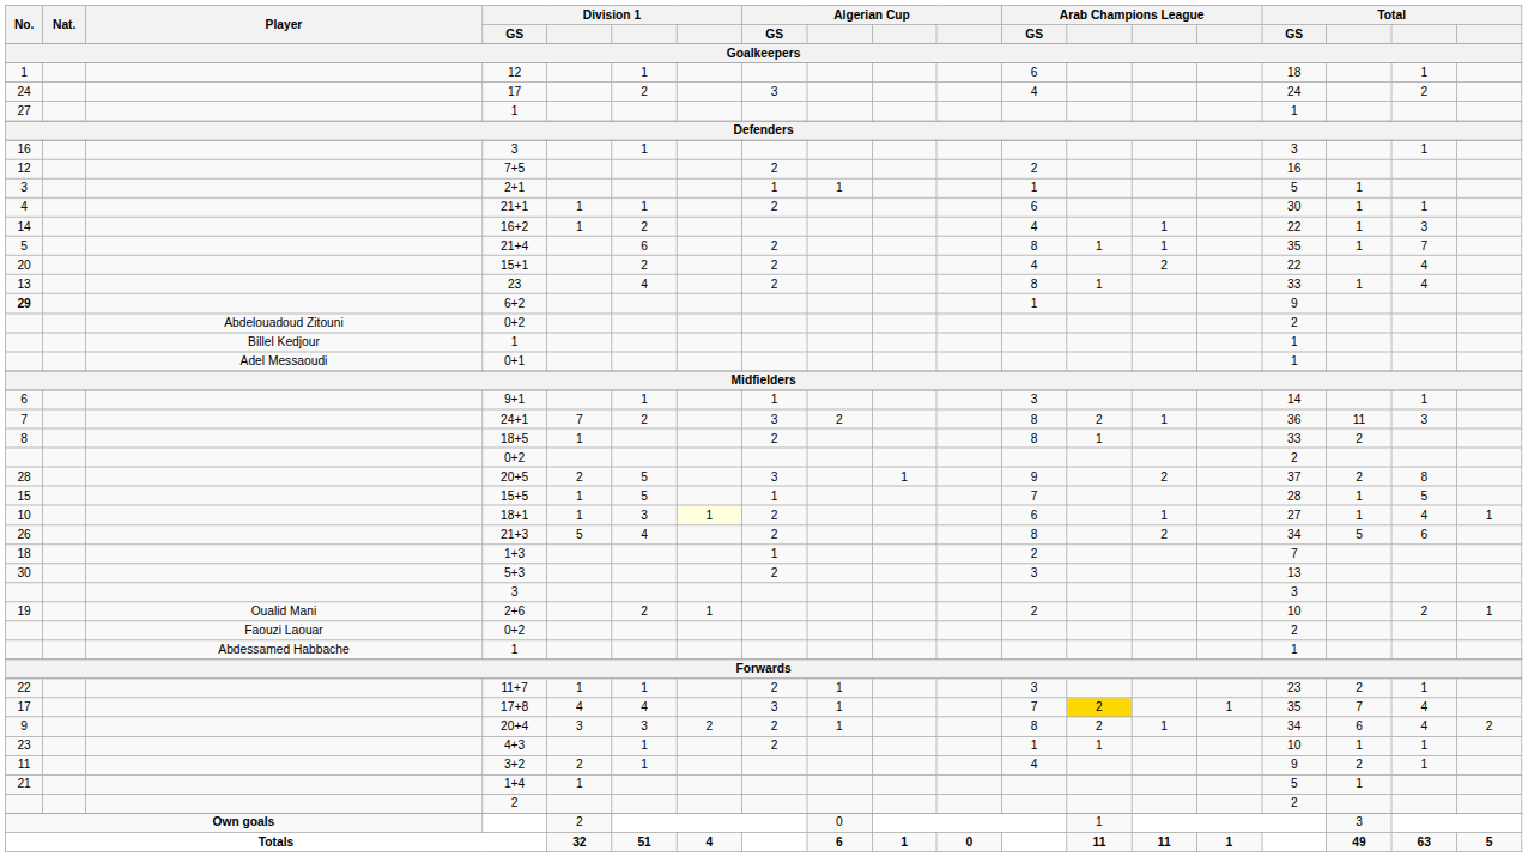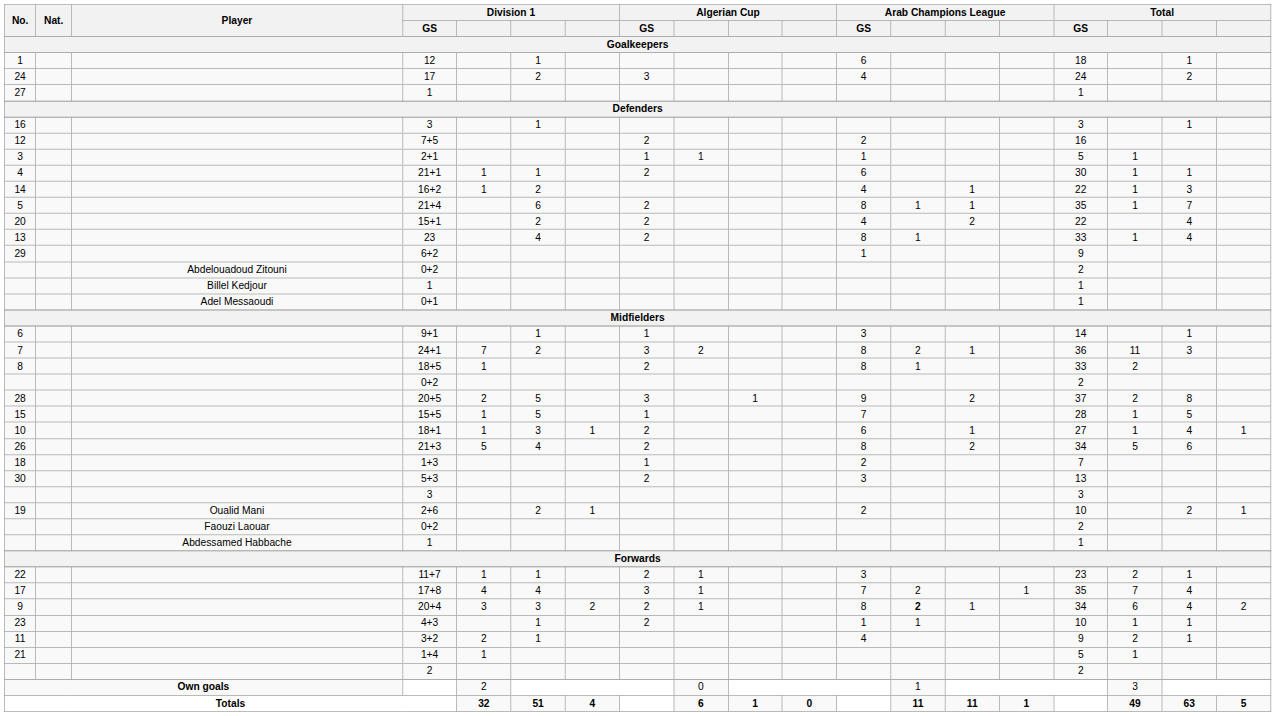6+2 | No.: bold -> normal
18+1 | column 7: lightyellow background -> no background
17+8 | column 13: gold background -> no background
20+4 | column 13: normal -> bold
